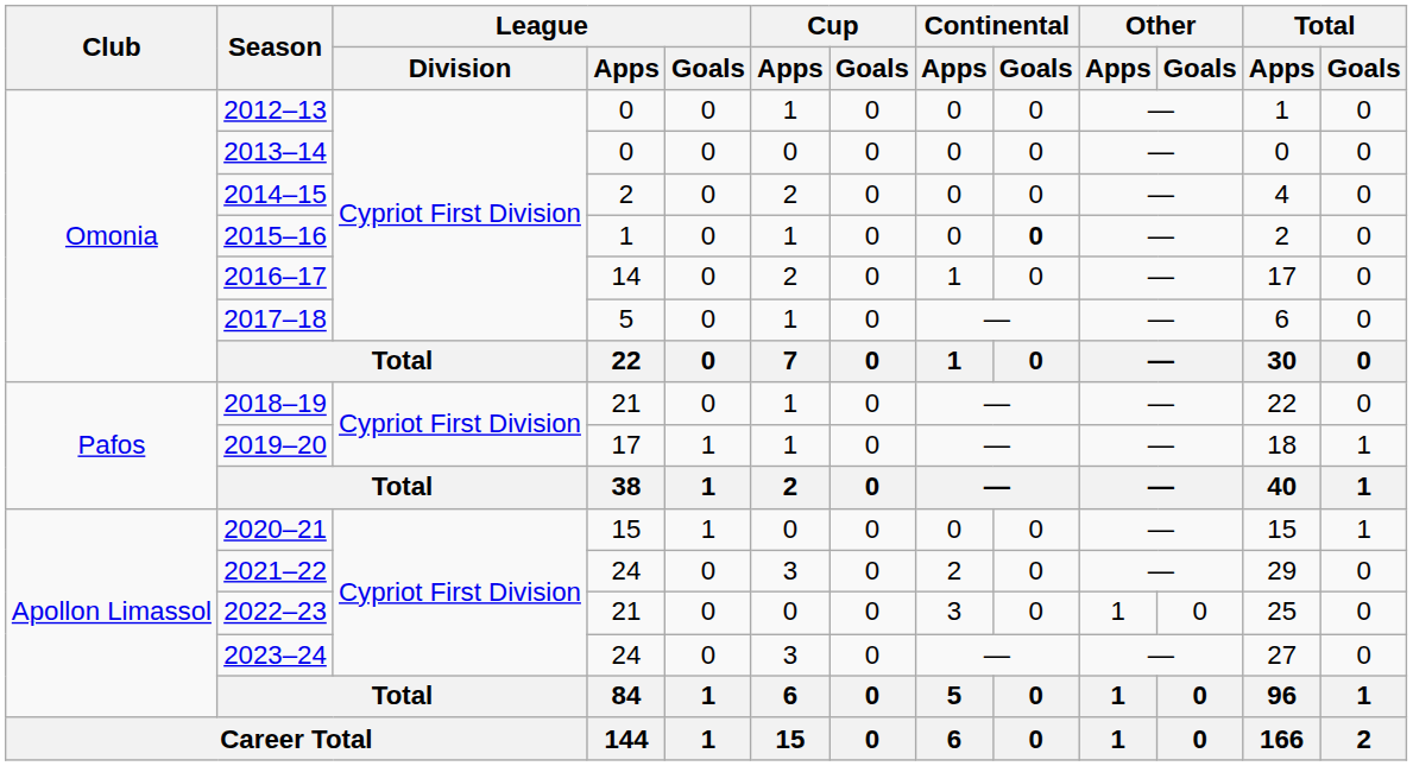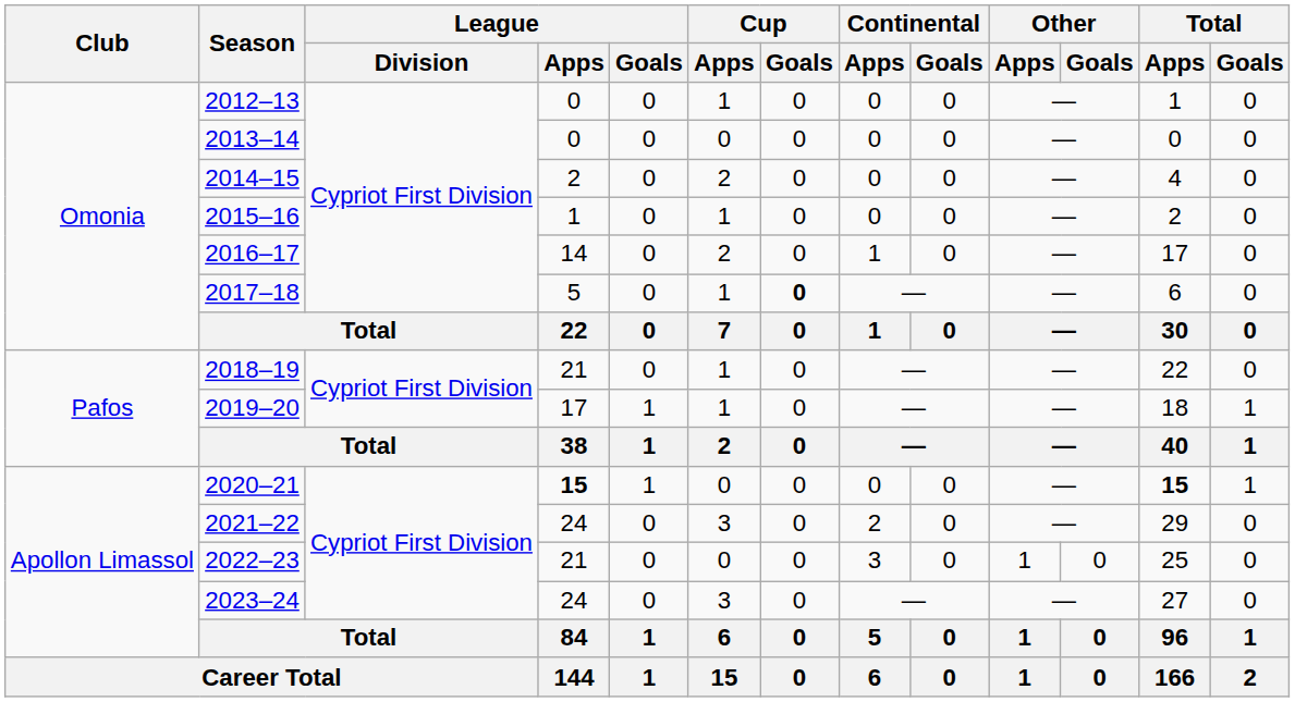2015–16 | Continental / Goals: bold -> normal
2017–18 | Cup / Goals: normal -> bold
2020–21 | League / Apps: normal -> bold
2020–21 | Total / Apps: normal -> bold
